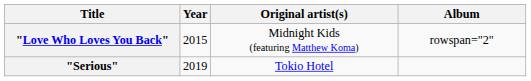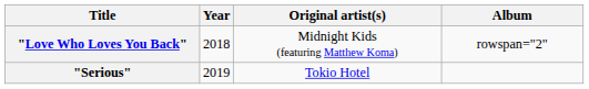"Love Who Loves You Back" | Year: 2015 -> 2018
